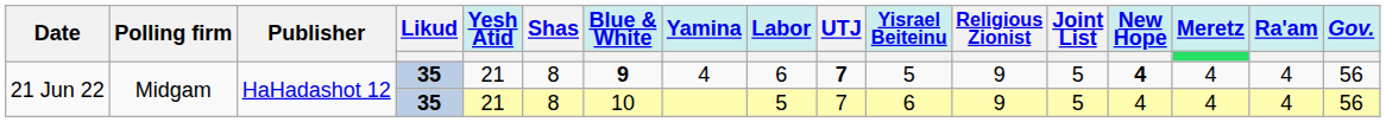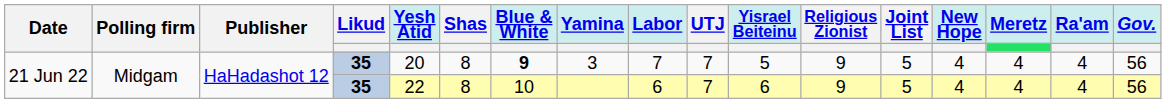row 3 | Yesh Atid: 21 -> 20
row 3 | Yamina: 4 -> 3
row 3 | Labor: 6 -> 7
row 3 | UTJ: bold -> normal
row 3 | New Hope: bold -> normal
row 4 | Yesh Atid: 21 -> 22
row 4 | Labor: 5 -> 6
